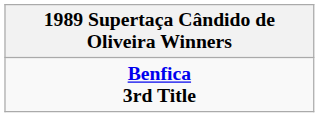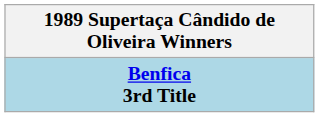row 2 | column 1: no background -> lightblue background
